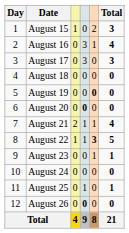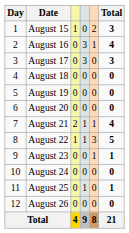August 19 | column 5: bold -> normal
August 20 | column 4: bold -> normal
August 22 | column 5: bold -> normal
August 26 | column 4: bold -> normal
